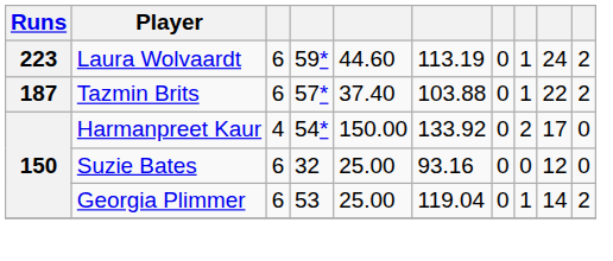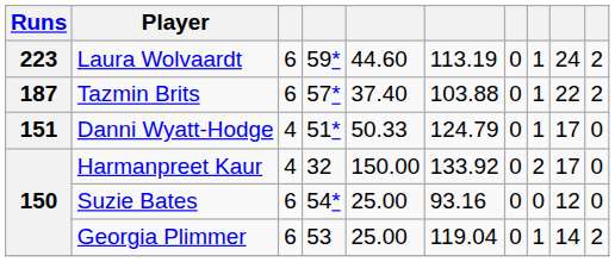+ row: 151 | Danni Wyatt-Hodge | 4 | 51* | 50.33 | 124.79 | 0 | 1 | 17 | 0
Harmanpreet Kaur | column 4: 54* -> 32
Suzie Bates | column 4: 32 -> 54*
